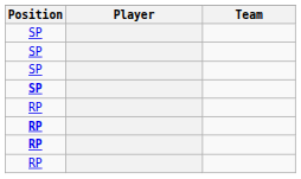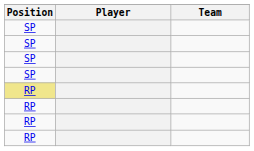row 5 | Position: bold -> normal
row 6 | Position: no background -> khaki background
row 7 | Position: bold -> normal
row 8 | Position: bold -> normal
